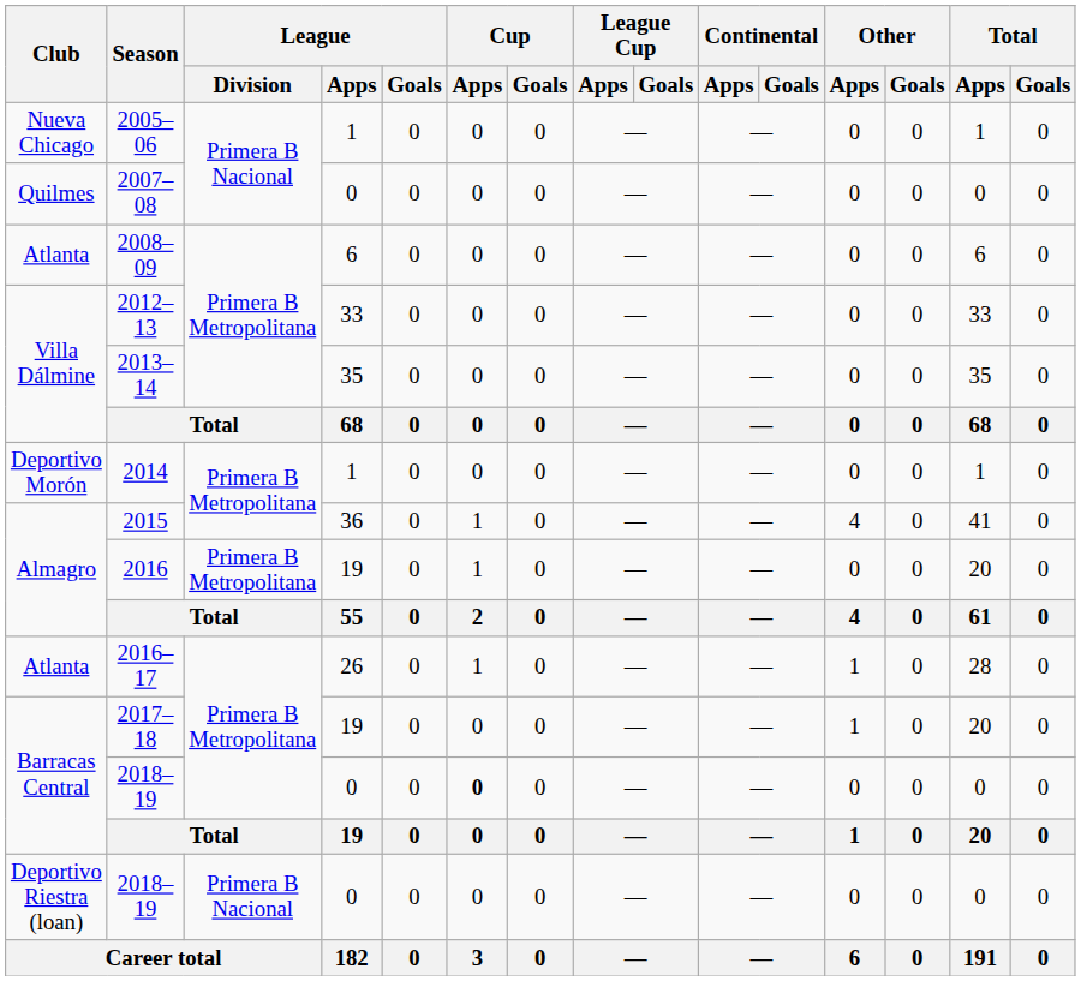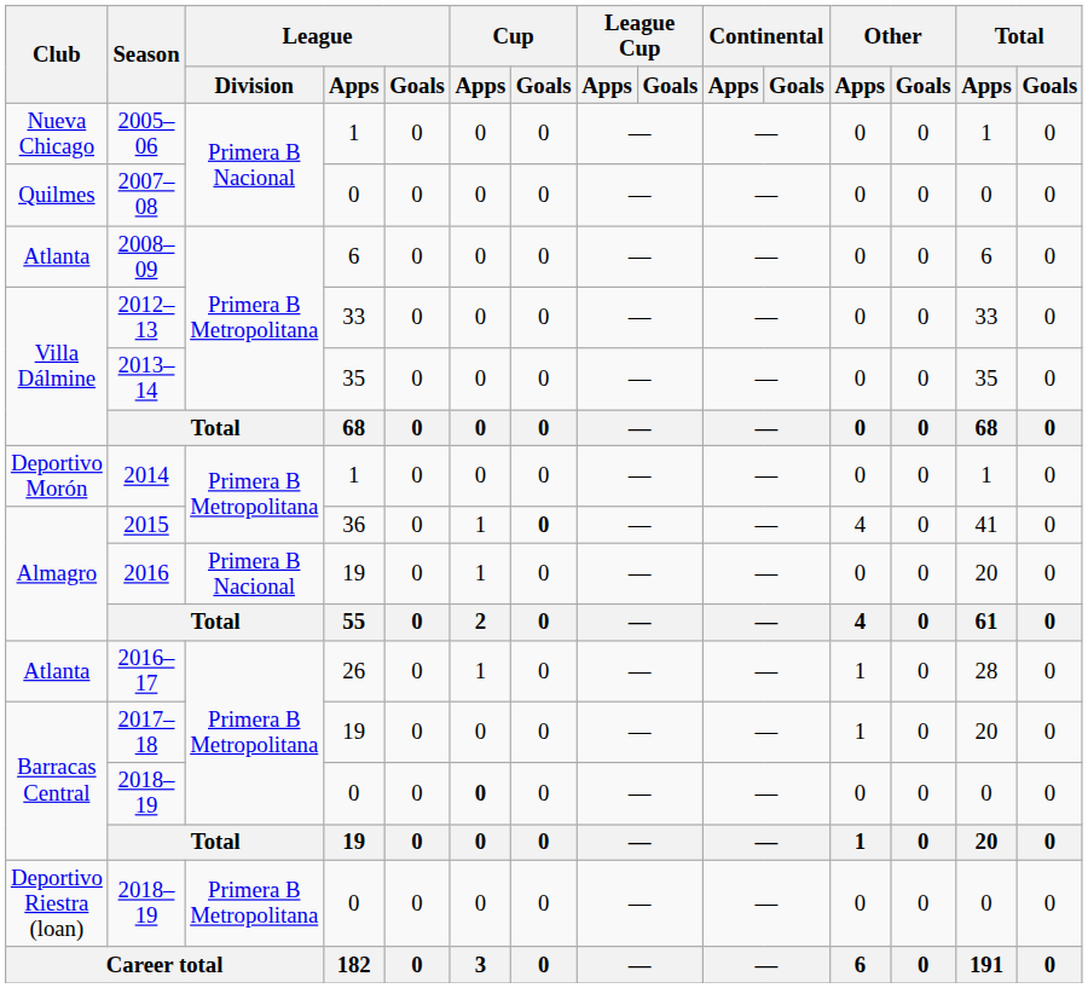2015 | Cup / Goals: normal -> bold
2016 | League / Division: Primera B Metropolitana -> Primera B Nacional
Deportivo Riestra (loan) / 2018–19 | League / Division: Primera B Nacional -> Primera B Metropolitana
